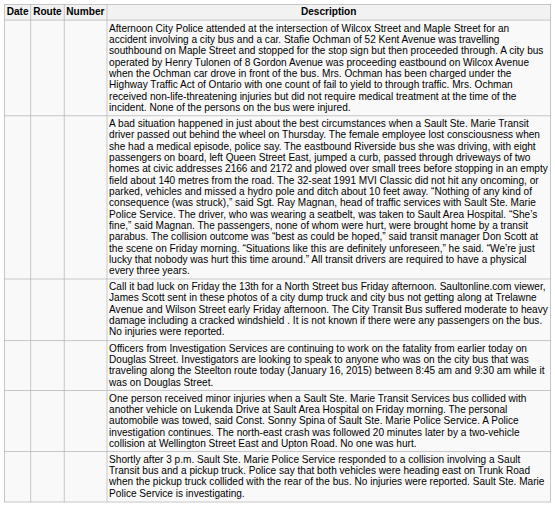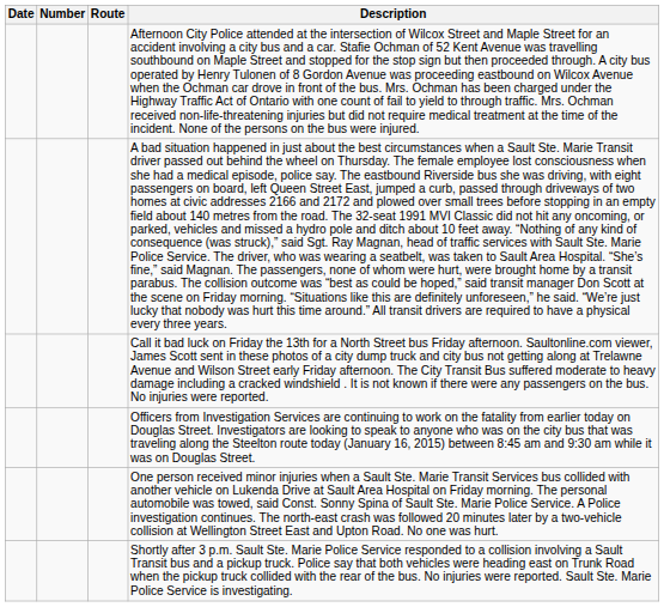columns swapped: Number <-> Route
